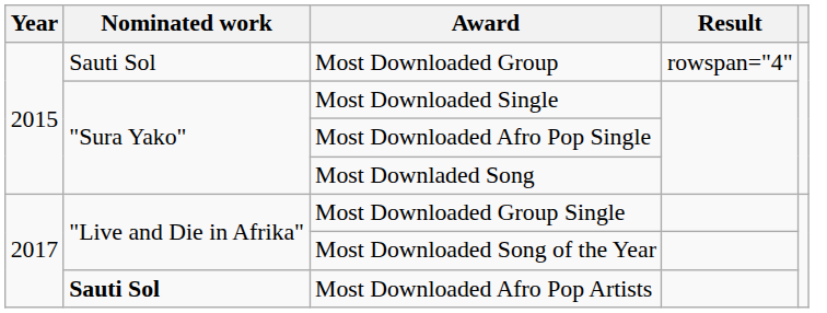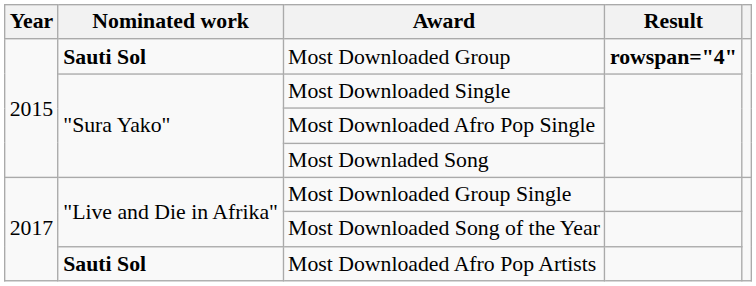Most Downloaded Group | Nominated work: normal -> bold
Most Downloaded Group | Result: normal -> bold
